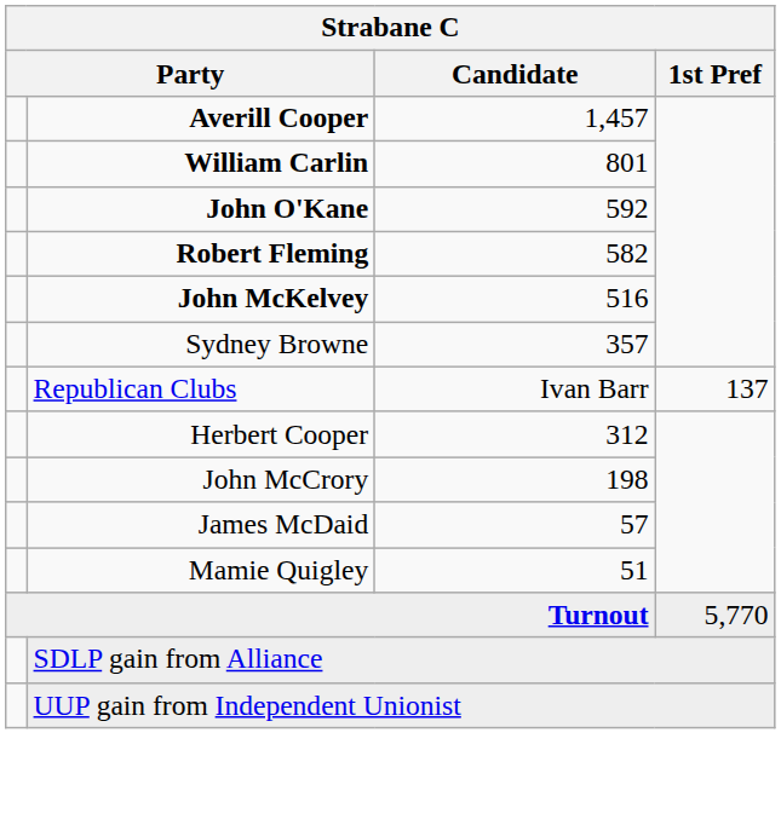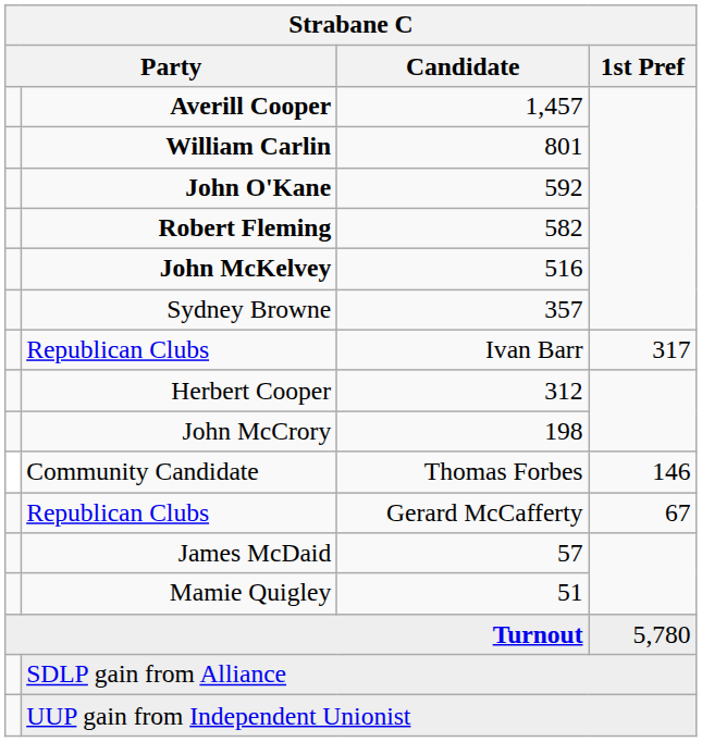Republican Clubs / Ivan Barr | 1st Pref: 137 -> 317
+ row: Community Candidate | Thomas Forbes | 146
+ row: Republican Clubs | Gerard McCafferty | 67
Turnout | 1st Pref: 5,770 -> 5,780
